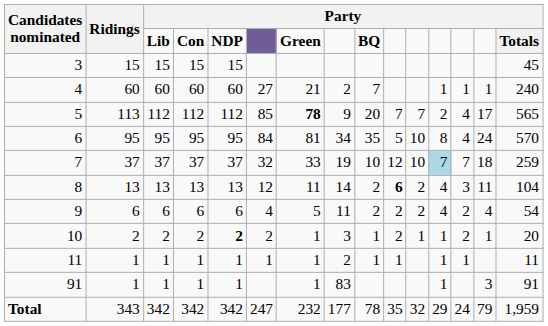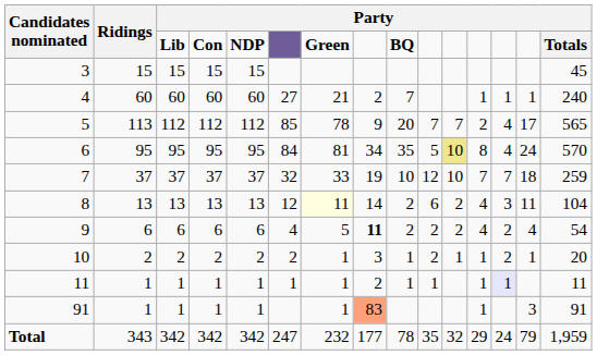row 5 | column 7: bold -> normal
row 6 | column 11: no background -> khaki background
row 7 | column 12: lightblue background -> no background
row 8 | column 7: no background -> lightyellow background
row 8 | column 10: bold -> normal
row 9 | column 8: normal -> bold
row 10 | column 5: bold -> normal
row 11 | column 13: no background -> lavender background
row 12 | column 8: no background -> lightsalmon background
